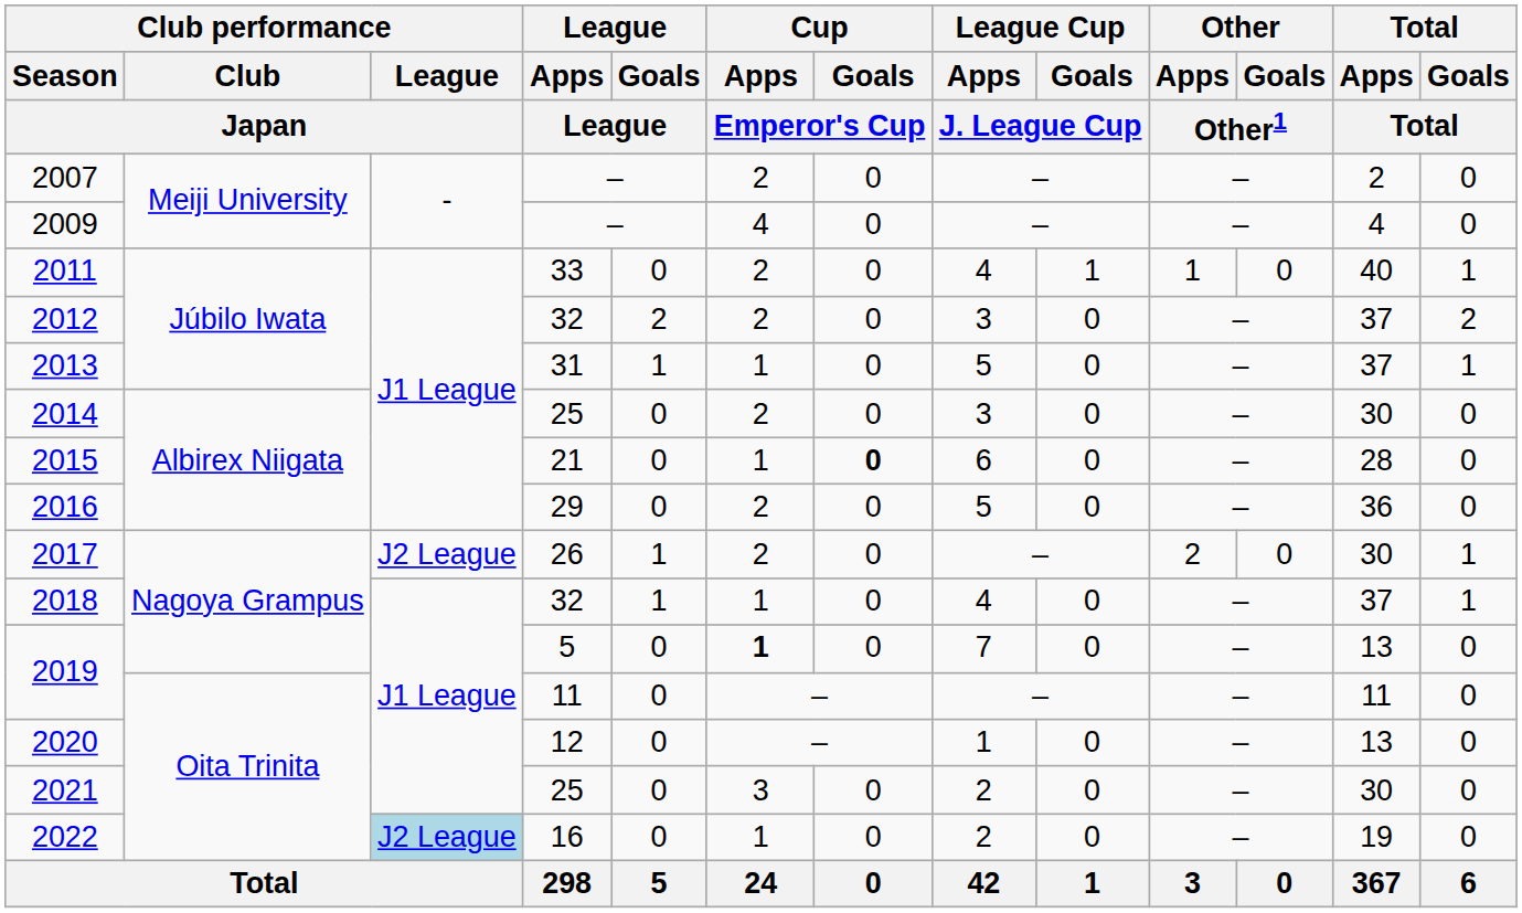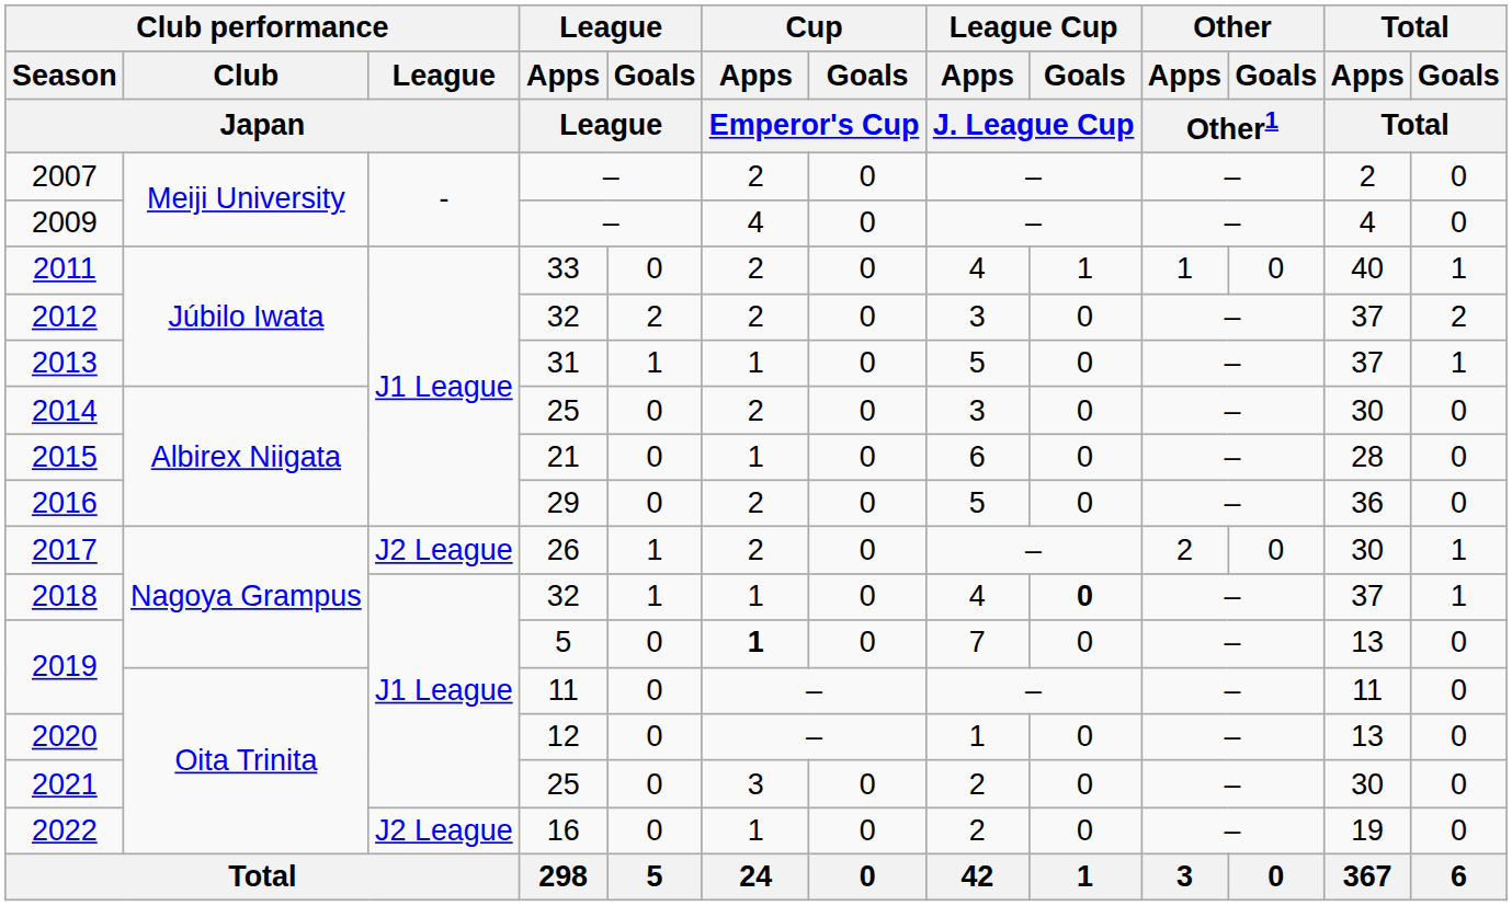2015 | Cup / Goals / Emperor's Cup: bold -> normal
2018 | League Cup / Goals / J. League Cup: normal -> bold
2022 | Club performance / League / Japan: lightblue background -> no background
